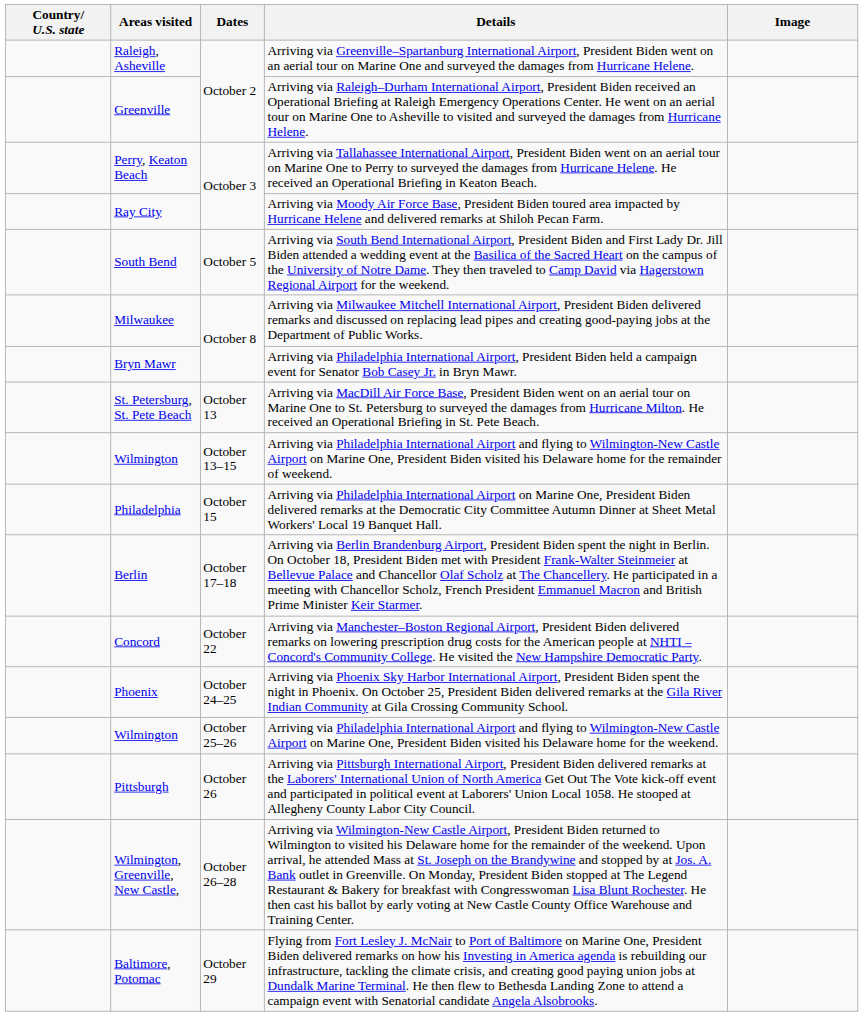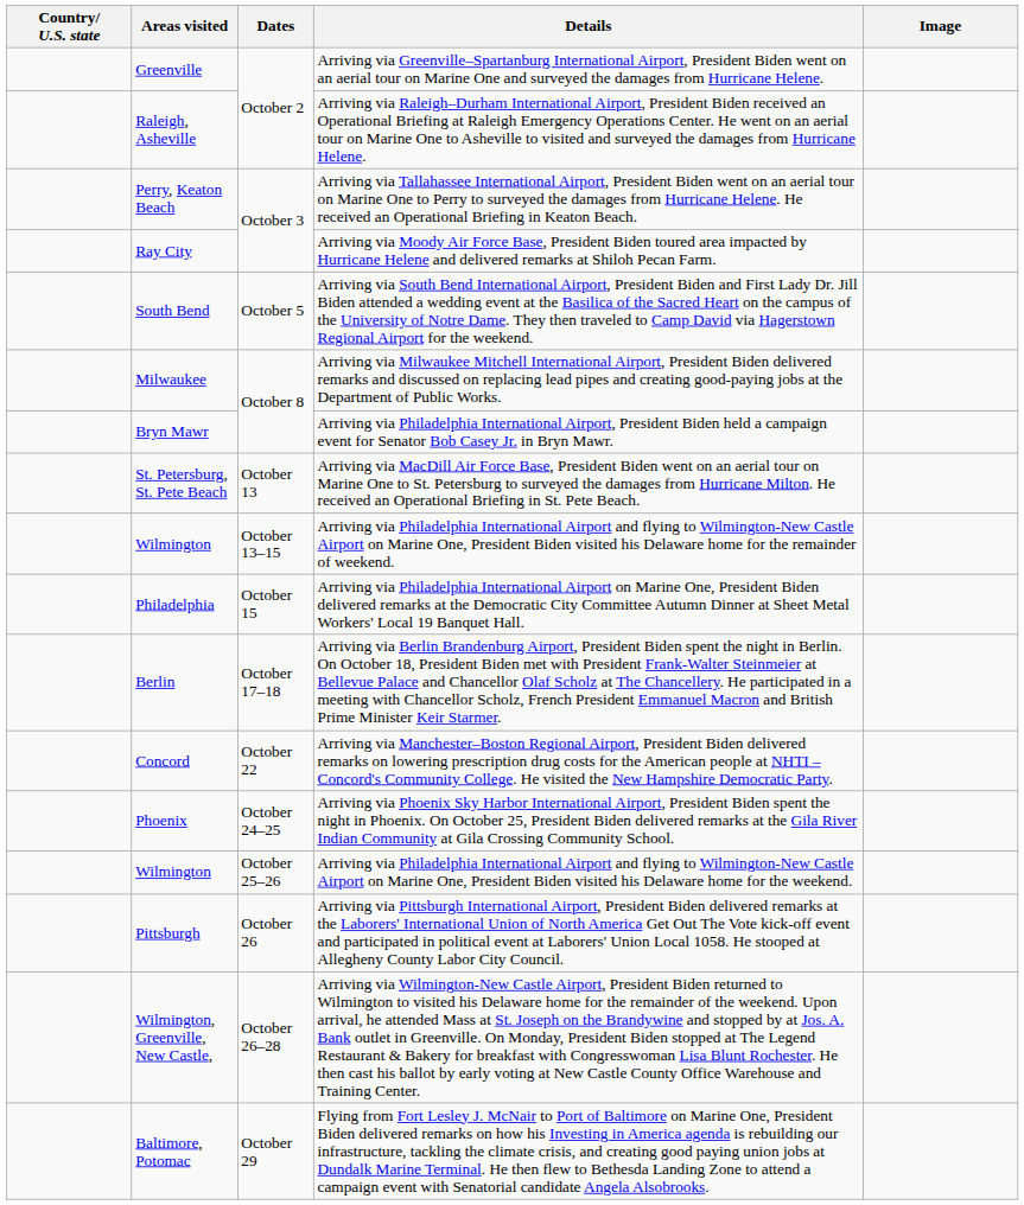row 2 | Areas visited: Raleigh, Asheville -> Greenville
row 3 | Areas visited: Greenville -> Raleigh, Asheville
